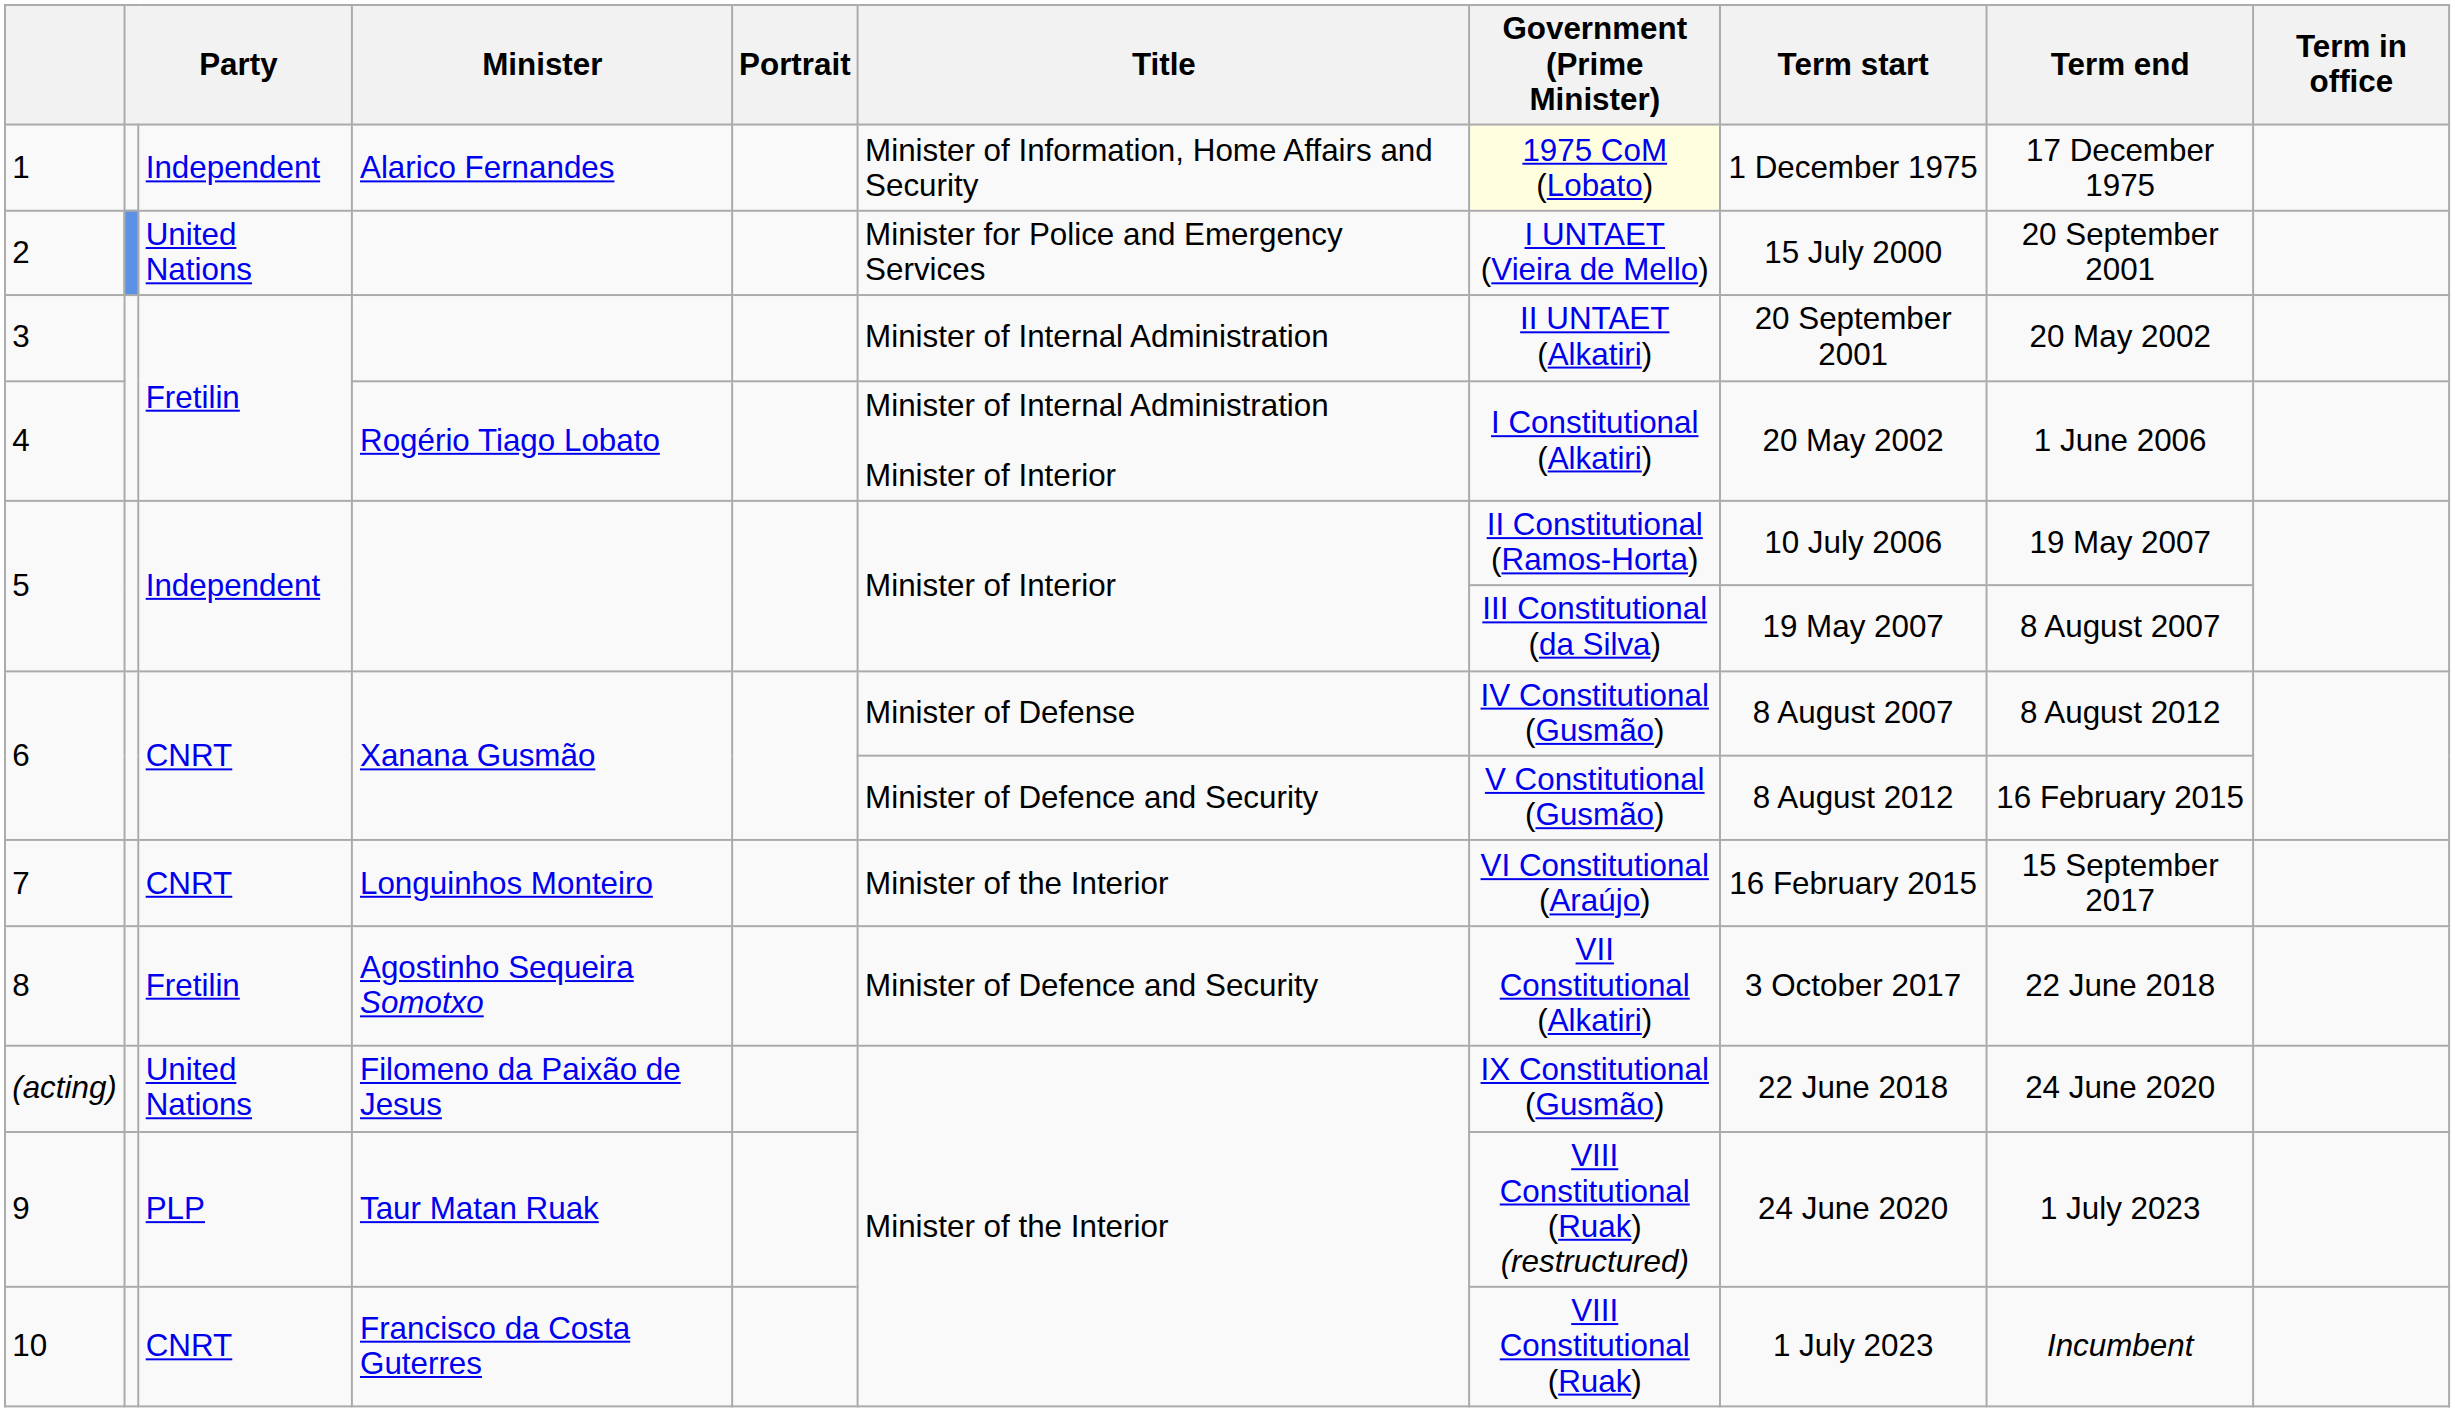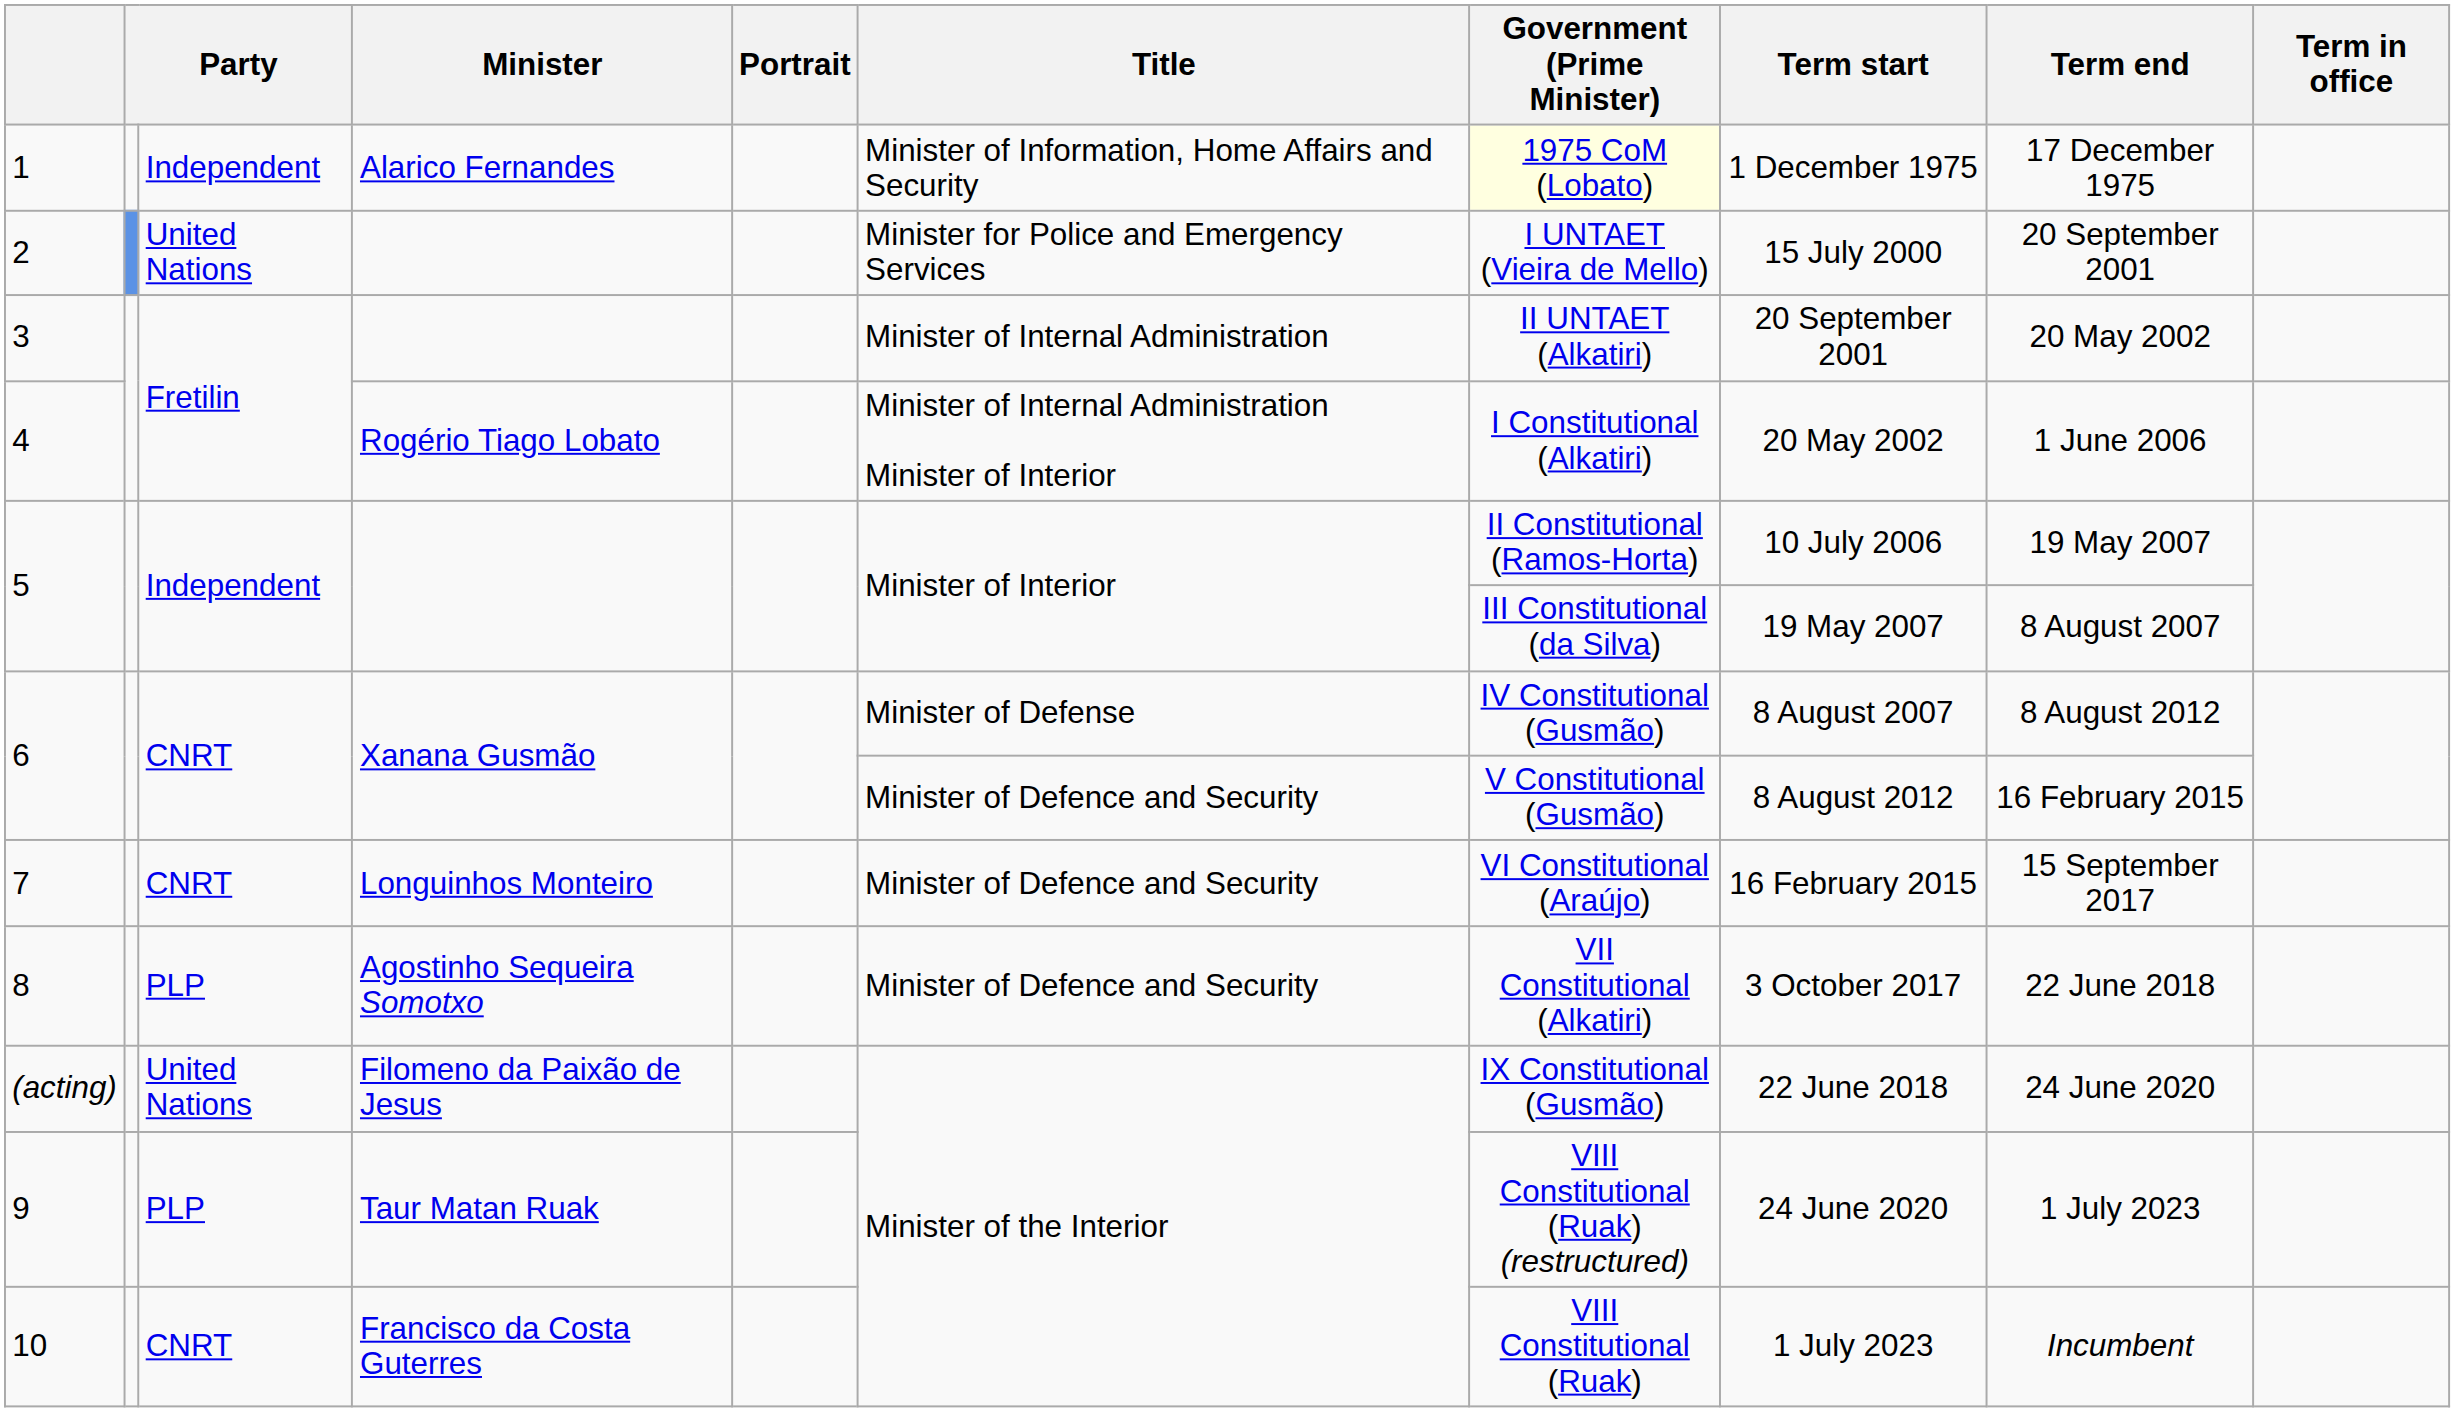7 | Title: Minister of the Interior -> Minister of Defence and Security
8 | column 3: Fretilin -> PLP
